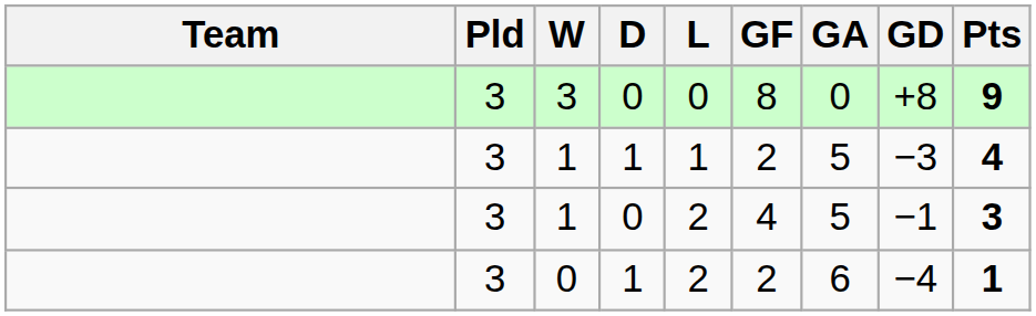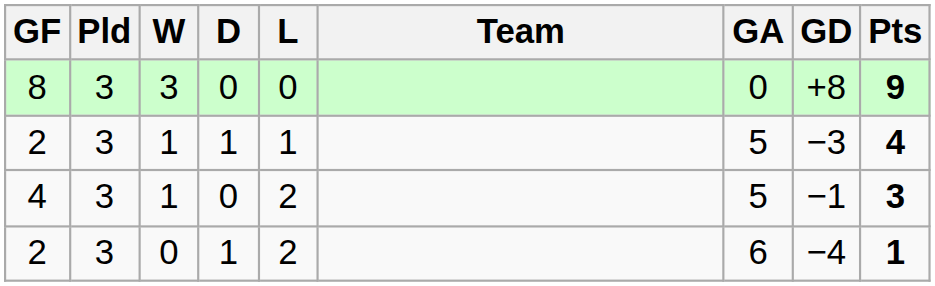columns swapped: Team <-> GF
